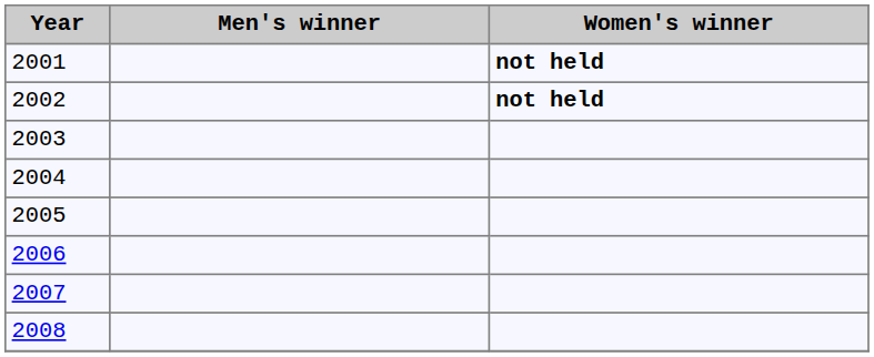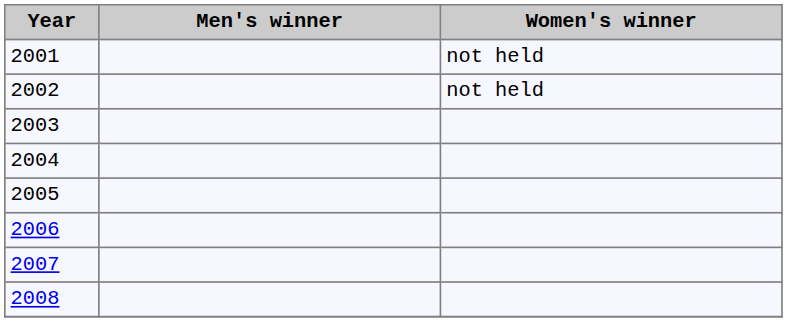2001 | Women's winner: bold -> normal
2002 | Women's winner: bold -> normal
